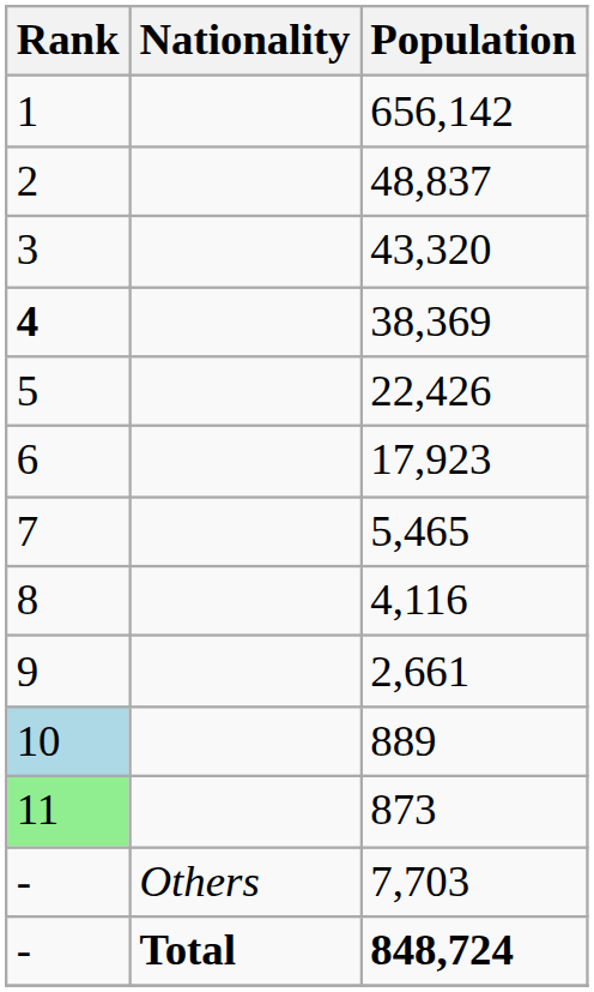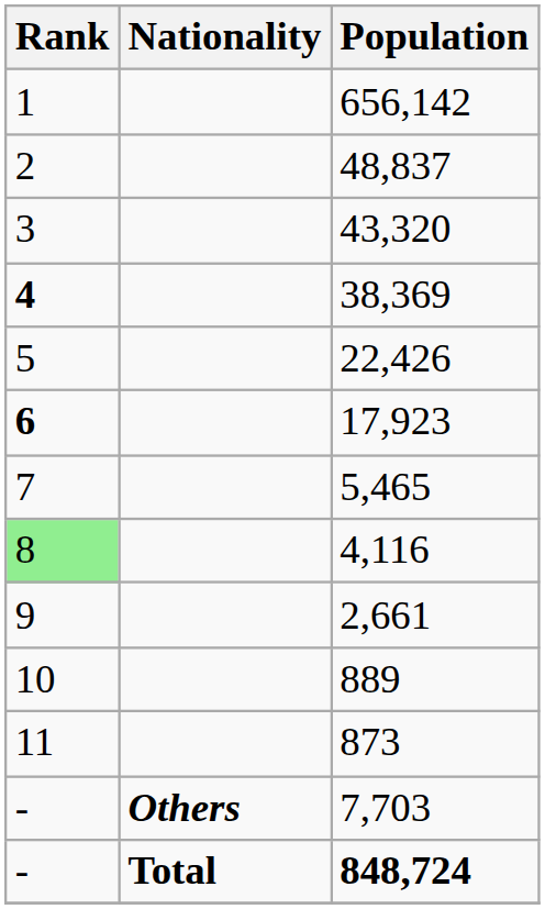17,923 | Rank: normal -> bold
4,116 | Rank: no background -> lightgreen background
889 | Rank: lightblue background -> no background
873 | Rank: lightgreen background -> no background
7,703 | Nationality: normal -> bold
